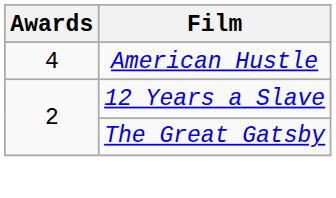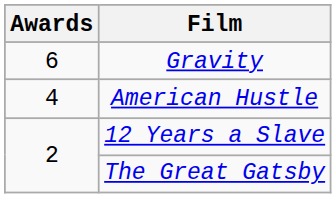+ row: 6 | Gravity
